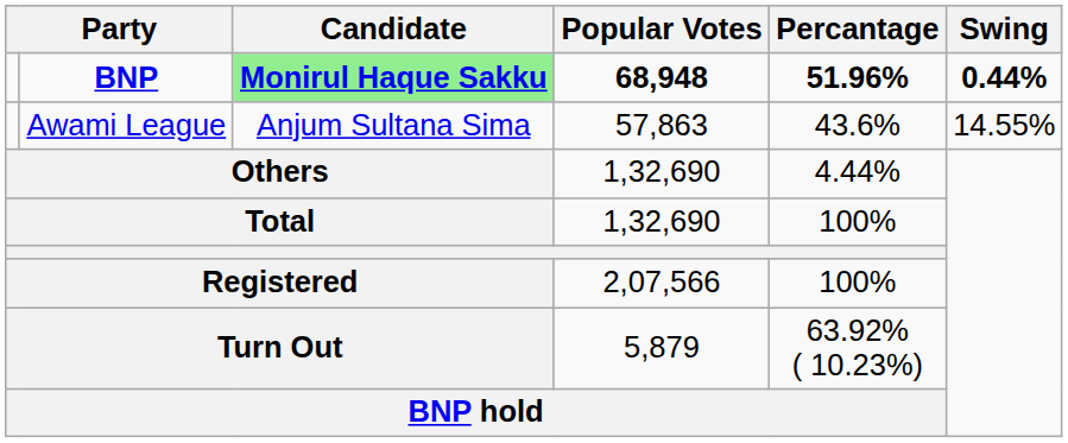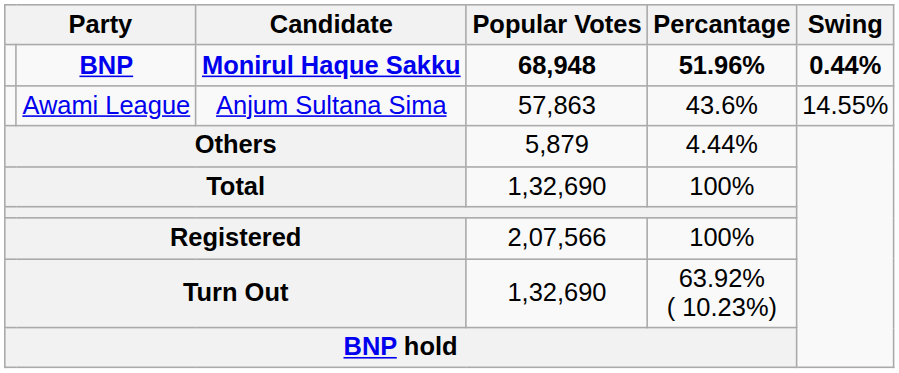BNP | Candidate: lightgreen background -> no background
Others | Popular Votes: 1,32,690 -> 5,879
Turn Out | Popular Votes: 5,879 -> 1,32,690
